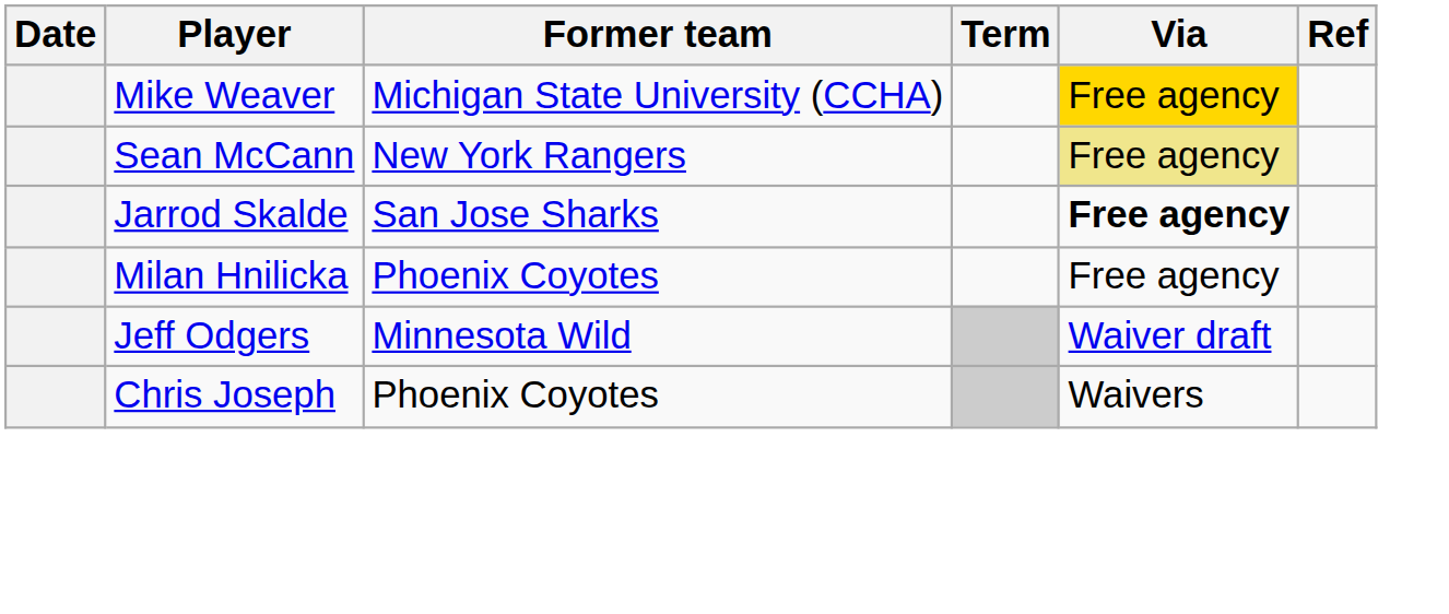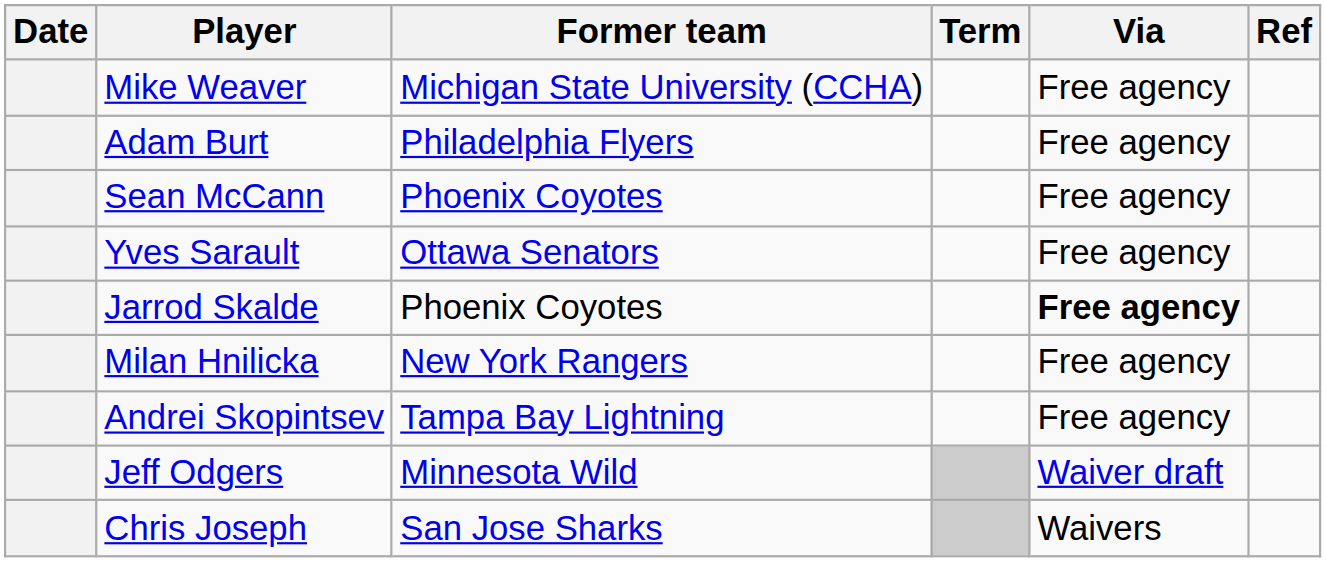Mike Weaver | Via: gold background -> no background
+ row: Adam Burt | Philadelphia Flyers | Free agency
Sean McCann | Former team: New York Rangers -> Phoenix Coyotes
Sean McCann | Via: khaki background -> no background
+ row: Yves Sarault | Ottawa Senators | Free agency
Jarrod Skalde | Former team: San Jose Sharks -> Phoenix Coyotes
Milan Hnilicka | Former team: Phoenix Coyotes -> New York Rangers
+ row: Andrei Skopintsev | Tampa Bay Lightning | Free agency
Chris Joseph | Former team: Phoenix Coyotes -> San Jose Sharks
